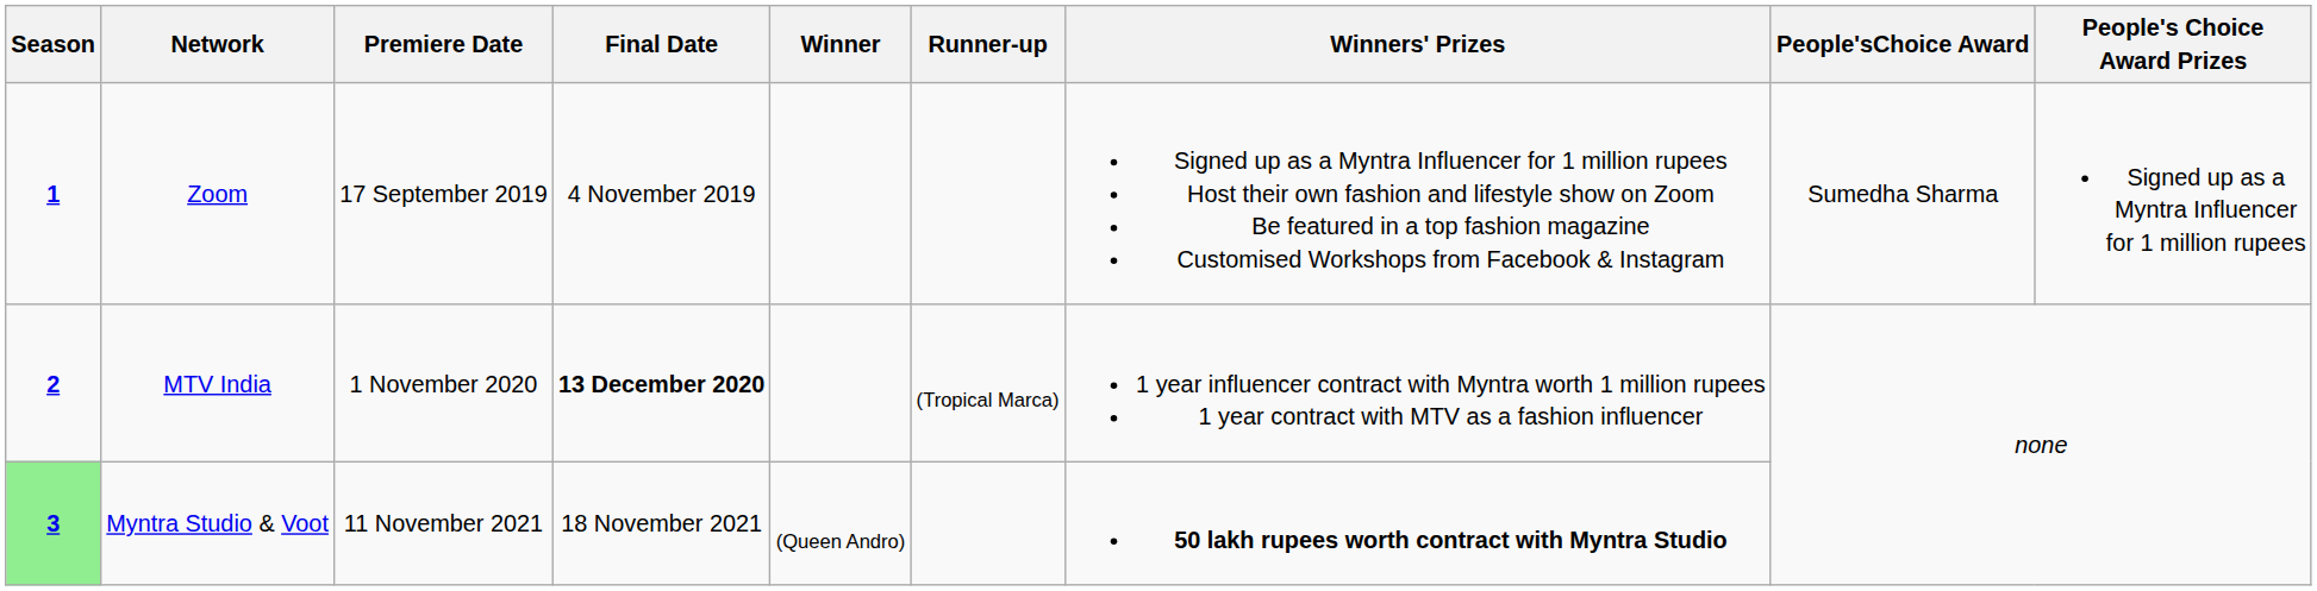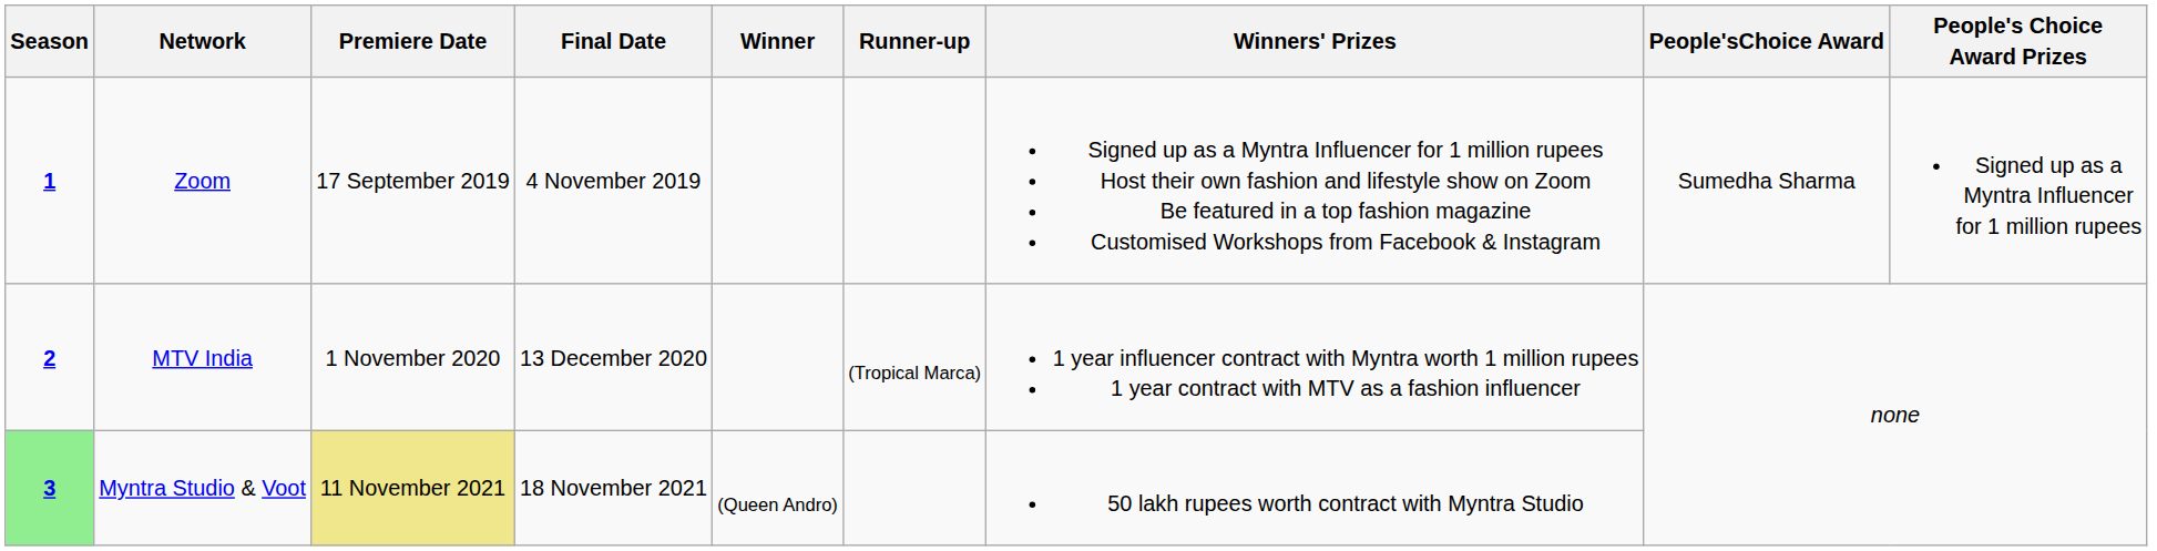MTV India | Final Date: bold -> normal
Myntra Studio & Voot | Premiere Date: no background -> khaki background
Myntra Studio & Voot | Winners' Prizes: bold -> normal
